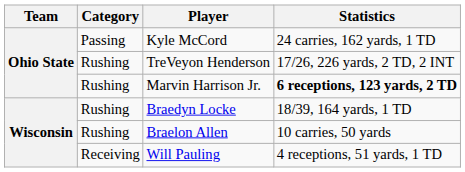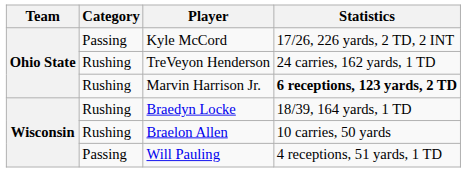Kyle McCord | Statistics: 24 carries, 162 yards, 1 TD -> 17/26, 226 yards, 2 TD, 2 INT
TreVeyon Henderson | Statistics: 17/26, 226 yards, 2 TD, 2 INT -> 24 carries, 162 yards, 1 TD
Will Pauling | Category: Receiving -> Passing
